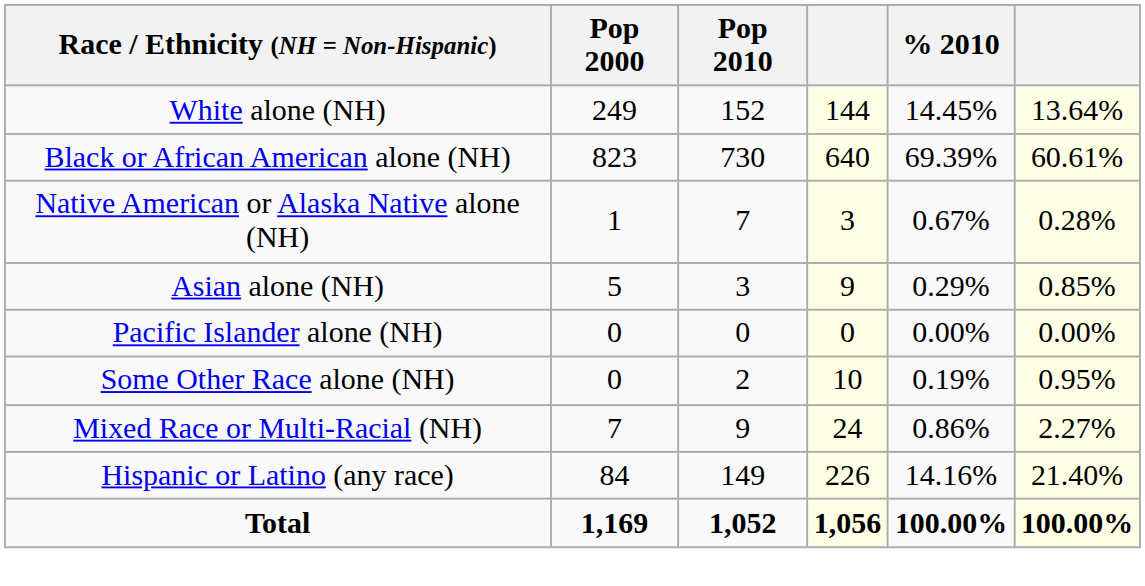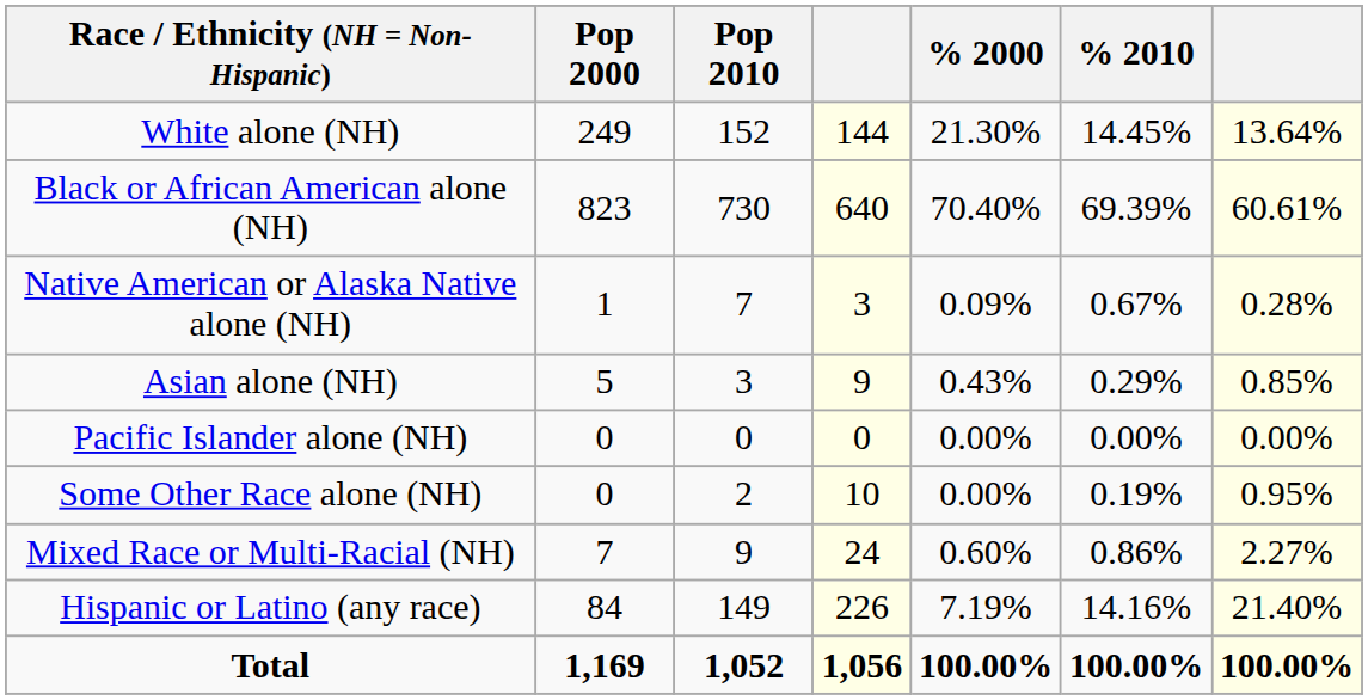+ column: % 2000 | 21.30% | 70.40% | 0.09% | 0.43% | 0.00% | 0.00% | 0.60% | 7.19% | 100.00%
